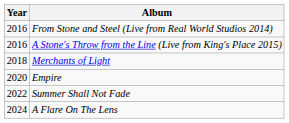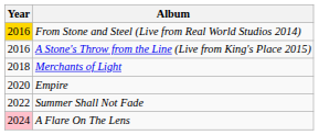From Stone and Steel (Live from Real World Studios 2014) | Year: no background -> gold background
A Flare On The Lens | Year: no background -> pink background
